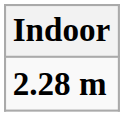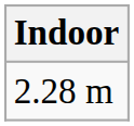row 2 | column 1: bold -> normal
